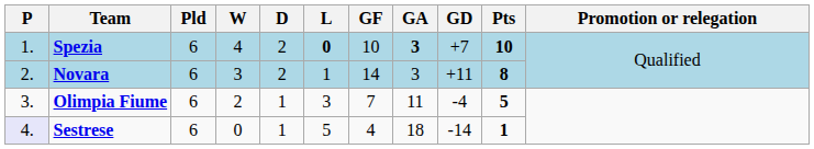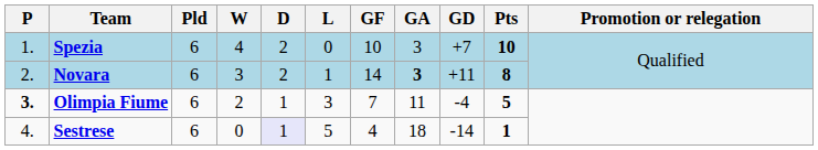Spezia | L: bold -> normal
Spezia | GA: bold -> normal
Novara | GA: normal -> bold
Olimpia Fiume | P: normal -> bold
Sestrese | P: lavender background -> no background
Sestrese | D: no background -> lavender background
